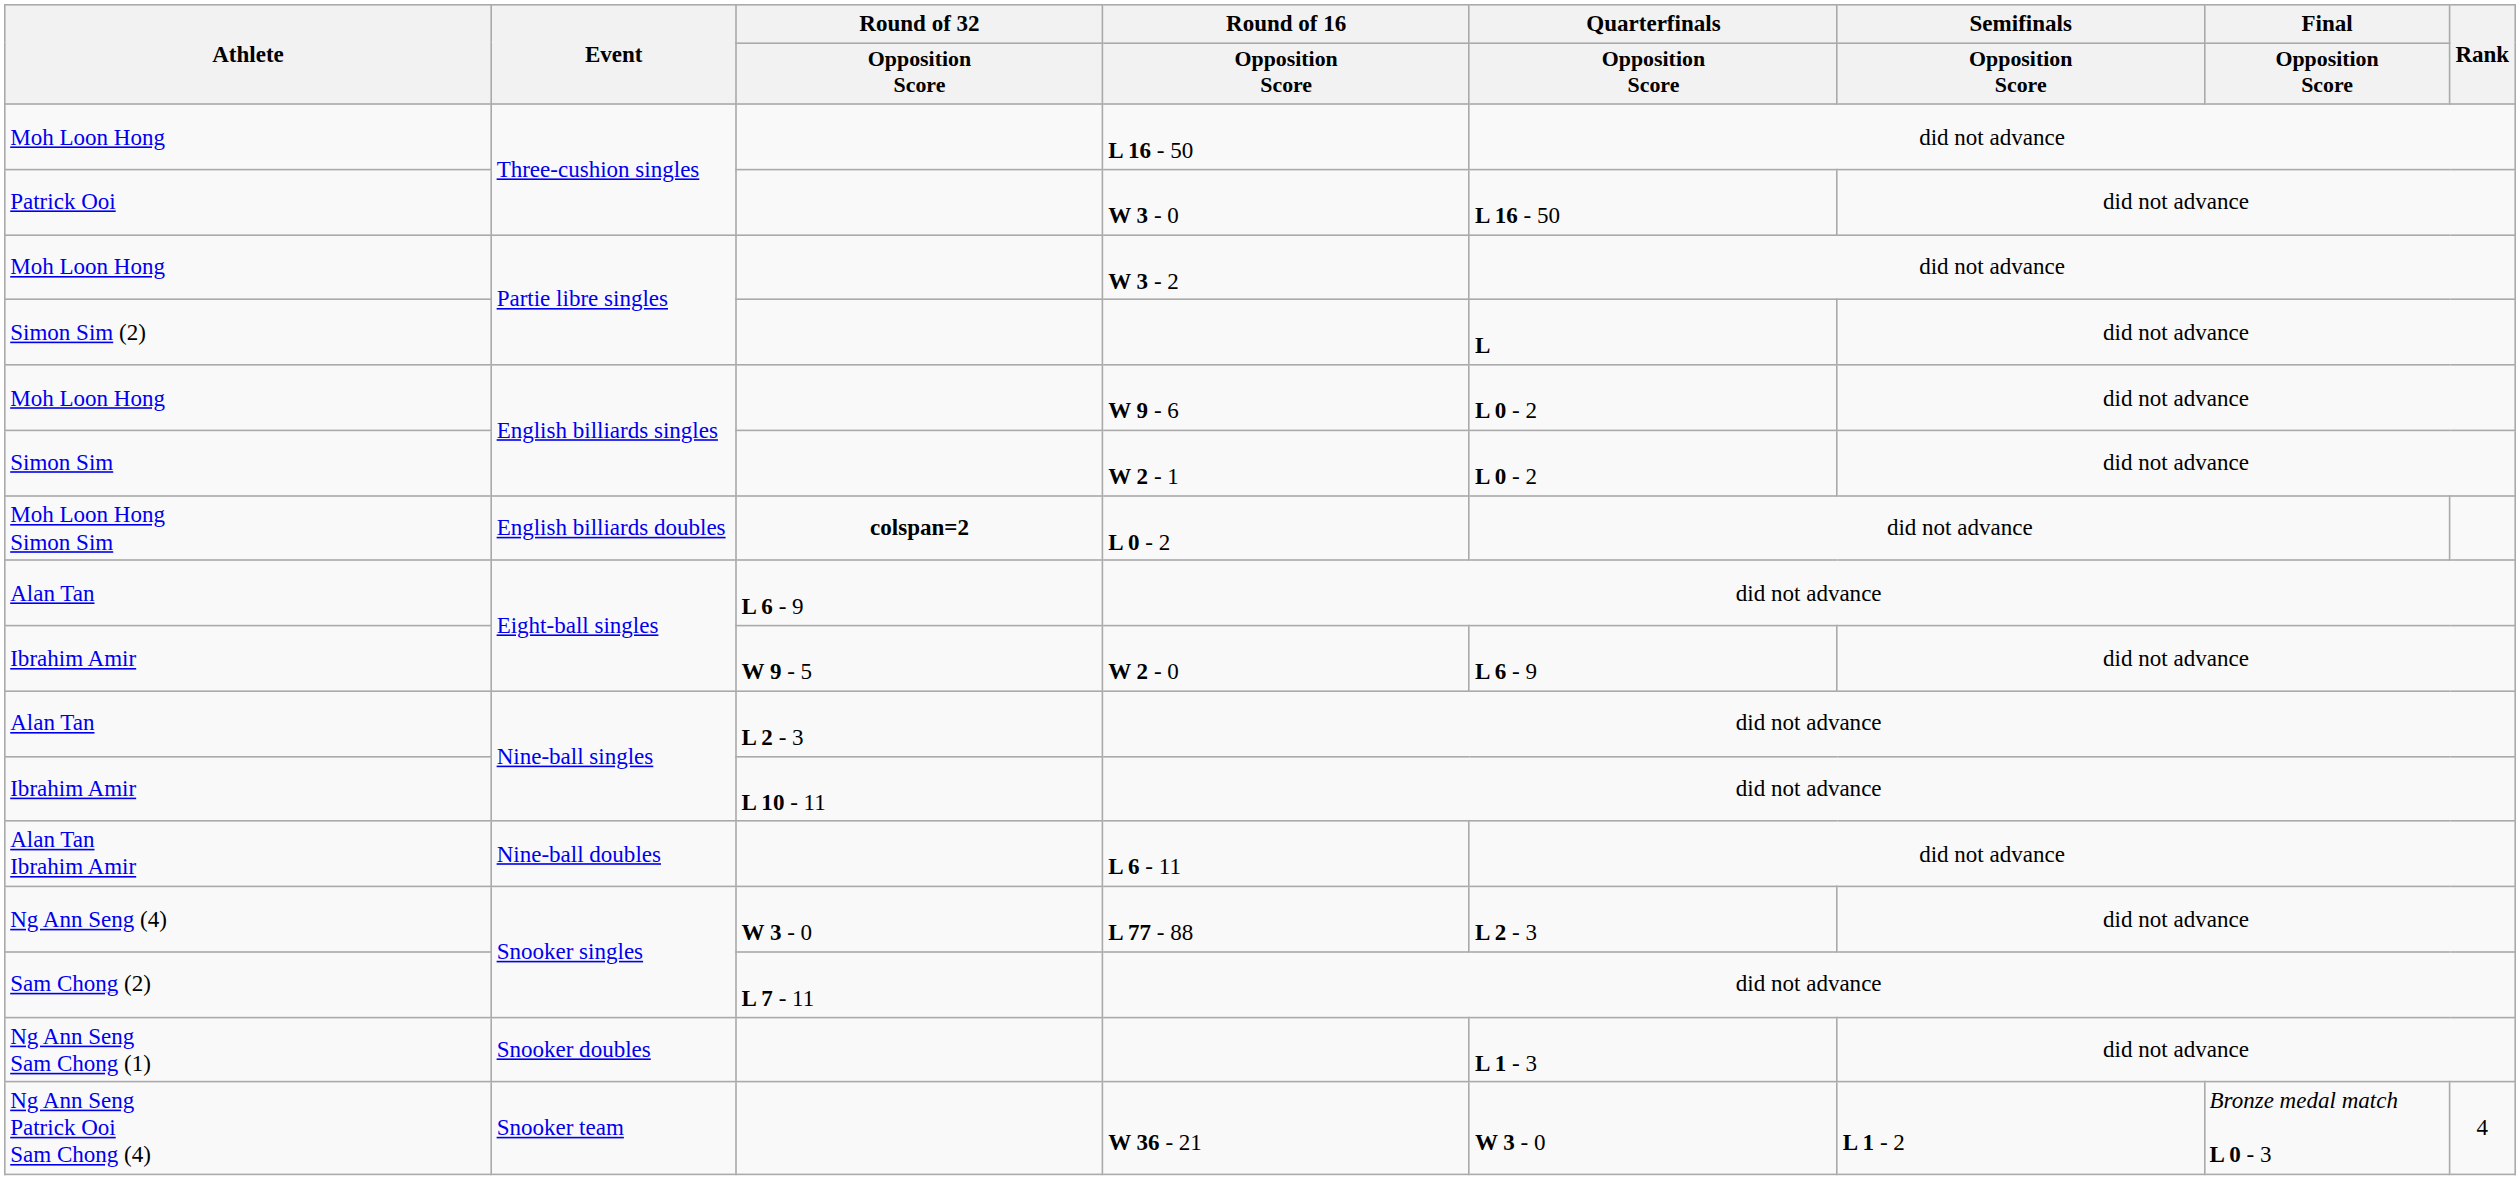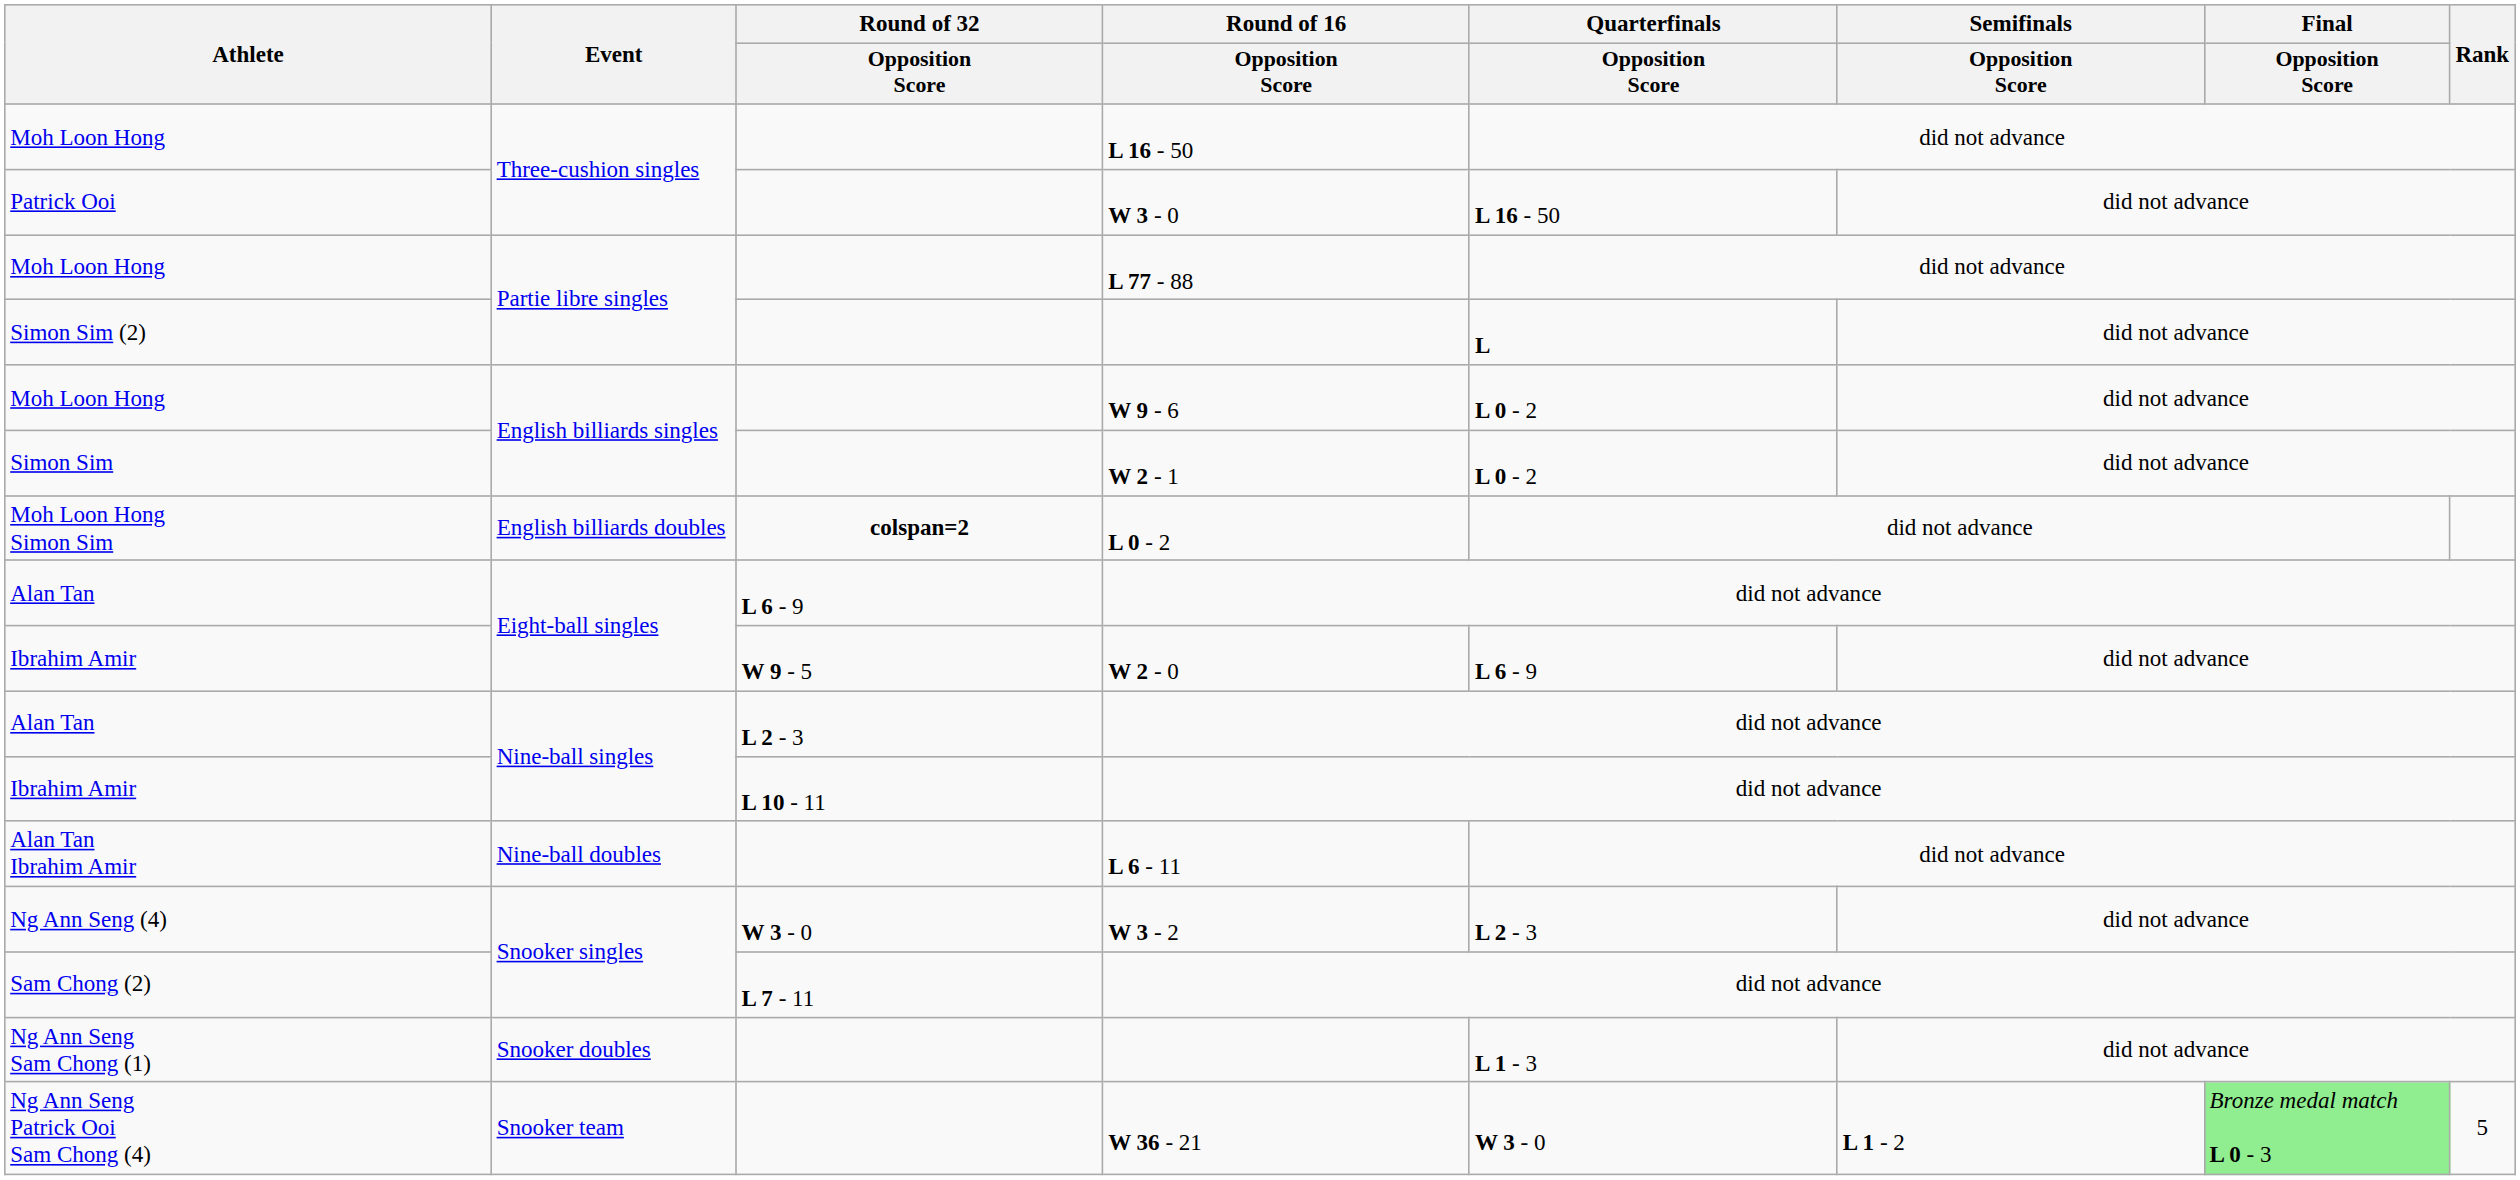Moh Loon Hong / Partie libre singles | Round of 16 / Opposition Score: W 3 - 2 -> L 77 - 88
Ng Ann Seng (4) | Round of 16 / Opposition Score: L 77 - 88 -> W 3 - 2
Ng Ann Seng Patrick Ooi Sam Chong (4) | Final / Opposition Score: no background -> lightgreen background
Ng Ann Seng Patrick Ooi Sam Chong (4) | Rank: 4 -> 5
